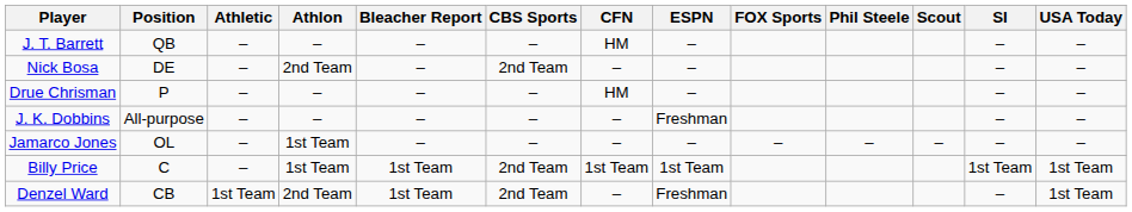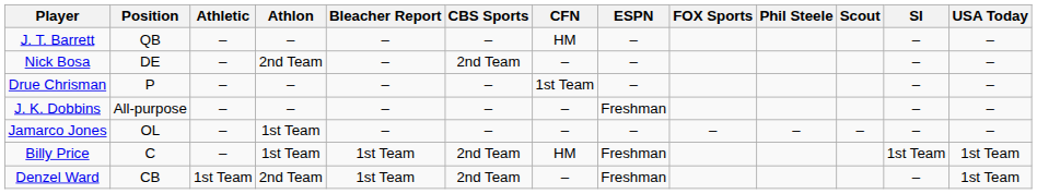Drue Chrisman | CFN: HM -> 1st Team
Billy Price | CFN: 1st Team -> HM
Billy Price | ESPN: 1st Team -> Freshman
